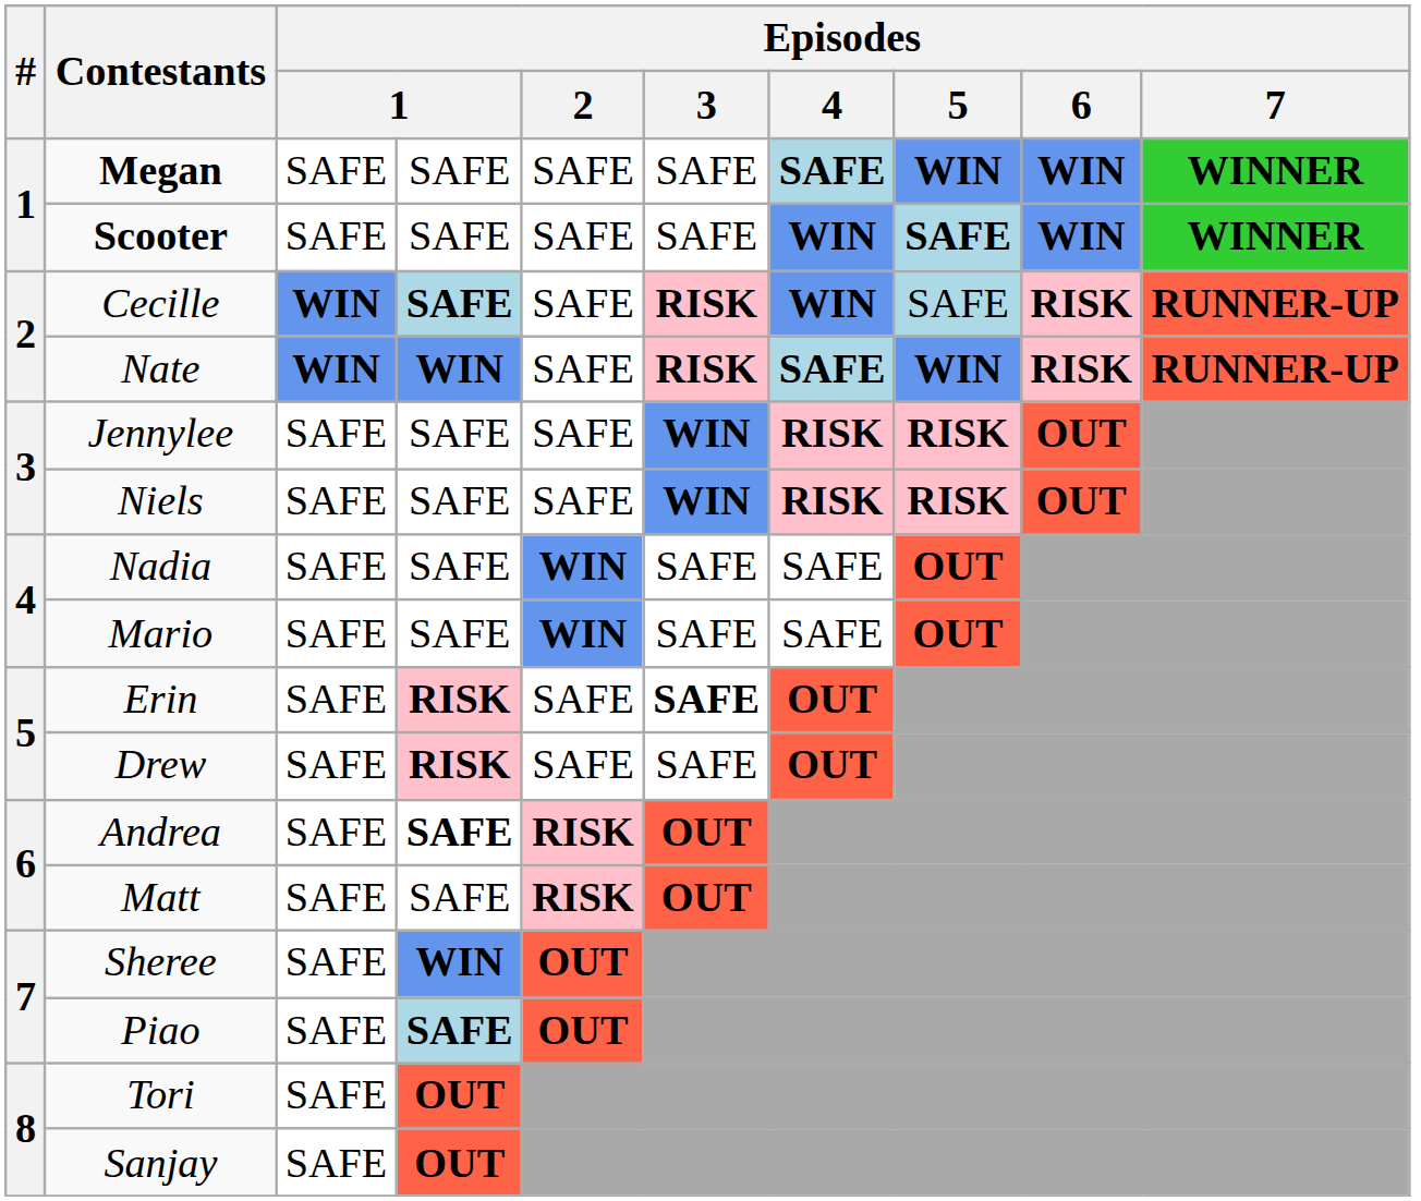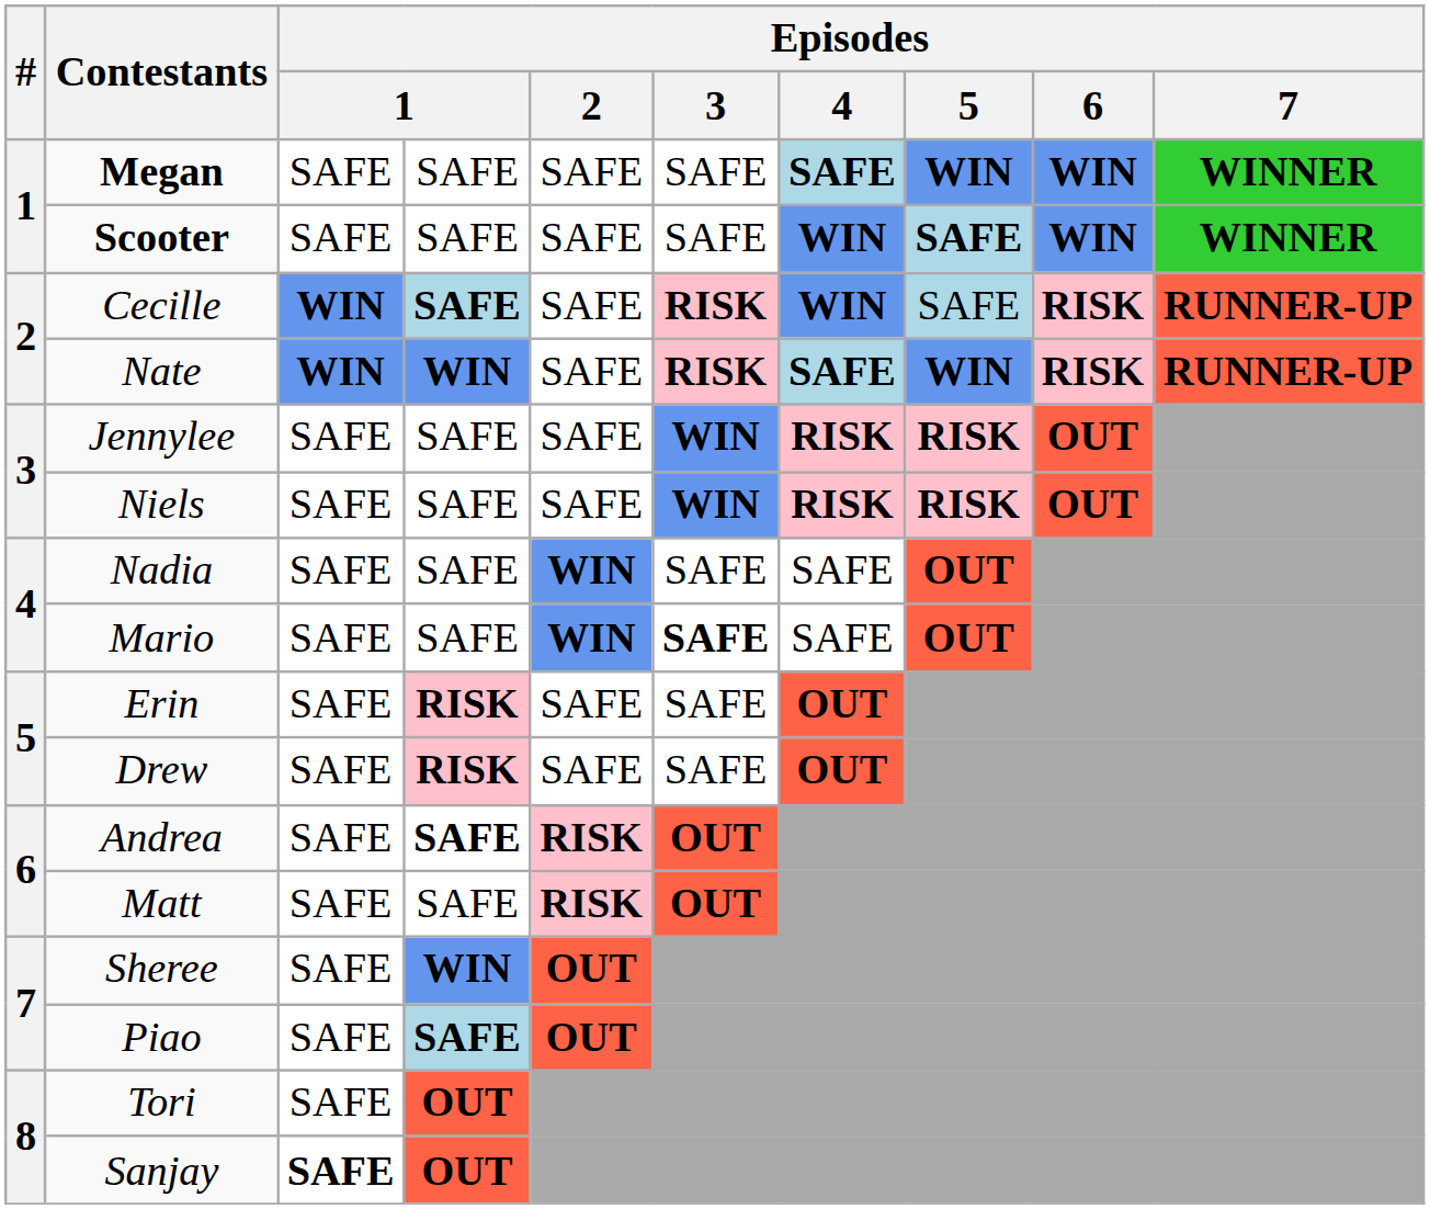Mario | Episodes / 3: normal -> bold
Erin | Episodes / 3: bold -> normal
Sanjay | column 3: normal -> bold
